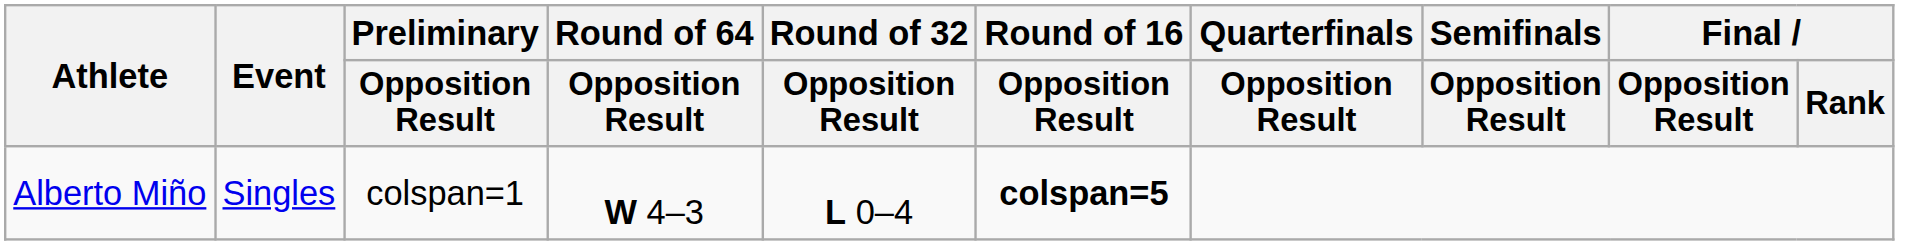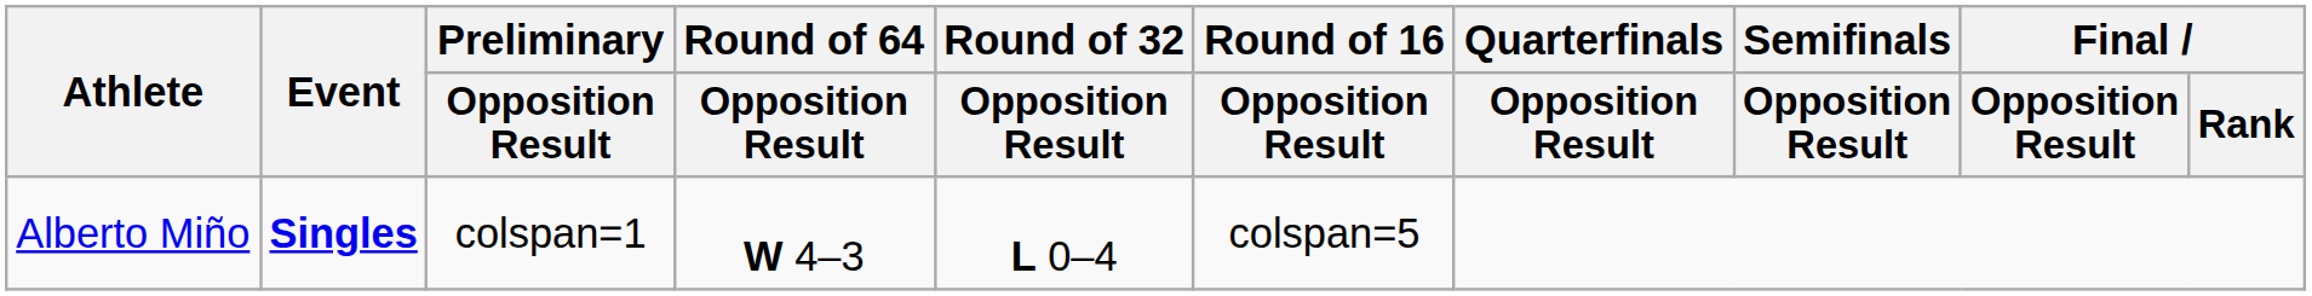Alberto Miño | Event: normal -> bold
Alberto Miño | Round of 16 / Opposition Result: bold -> normal
